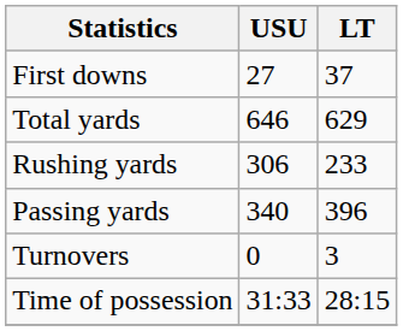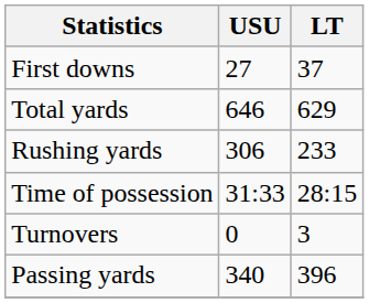rows swapped: Passing yards <-> Time of possession
